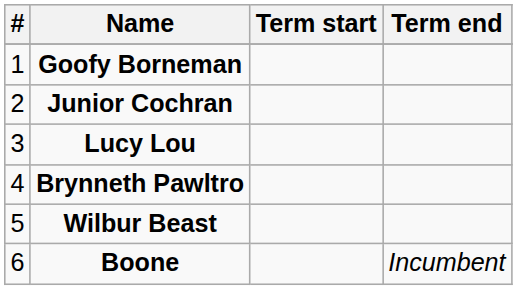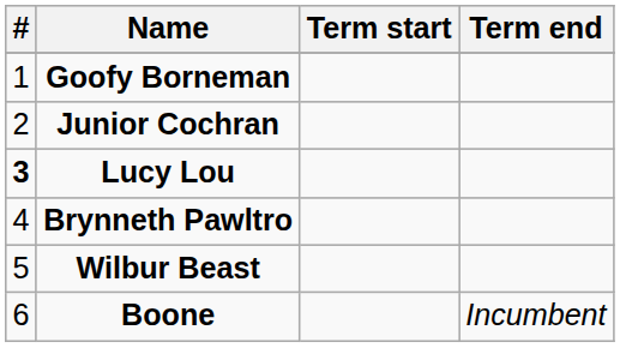Lucy Lou | #: normal -> bold
